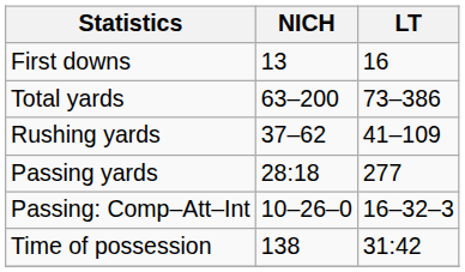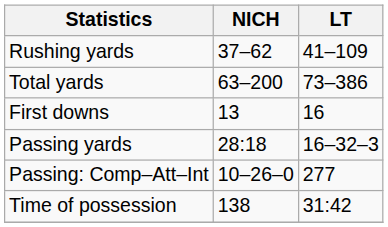rows swapped: First downs <-> Rushing yards
Passing yards | LT: 277 -> 16–32–3
Passing: Comp–Att–Int | LT: 16–32–3 -> 277
